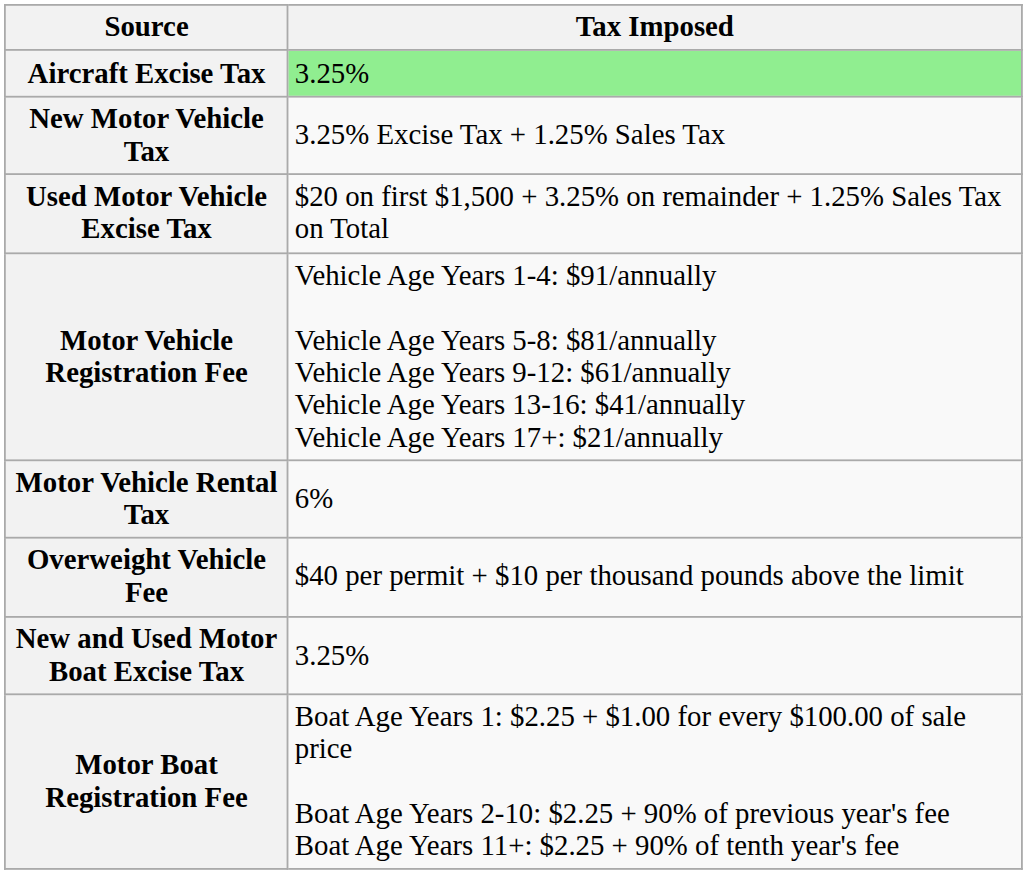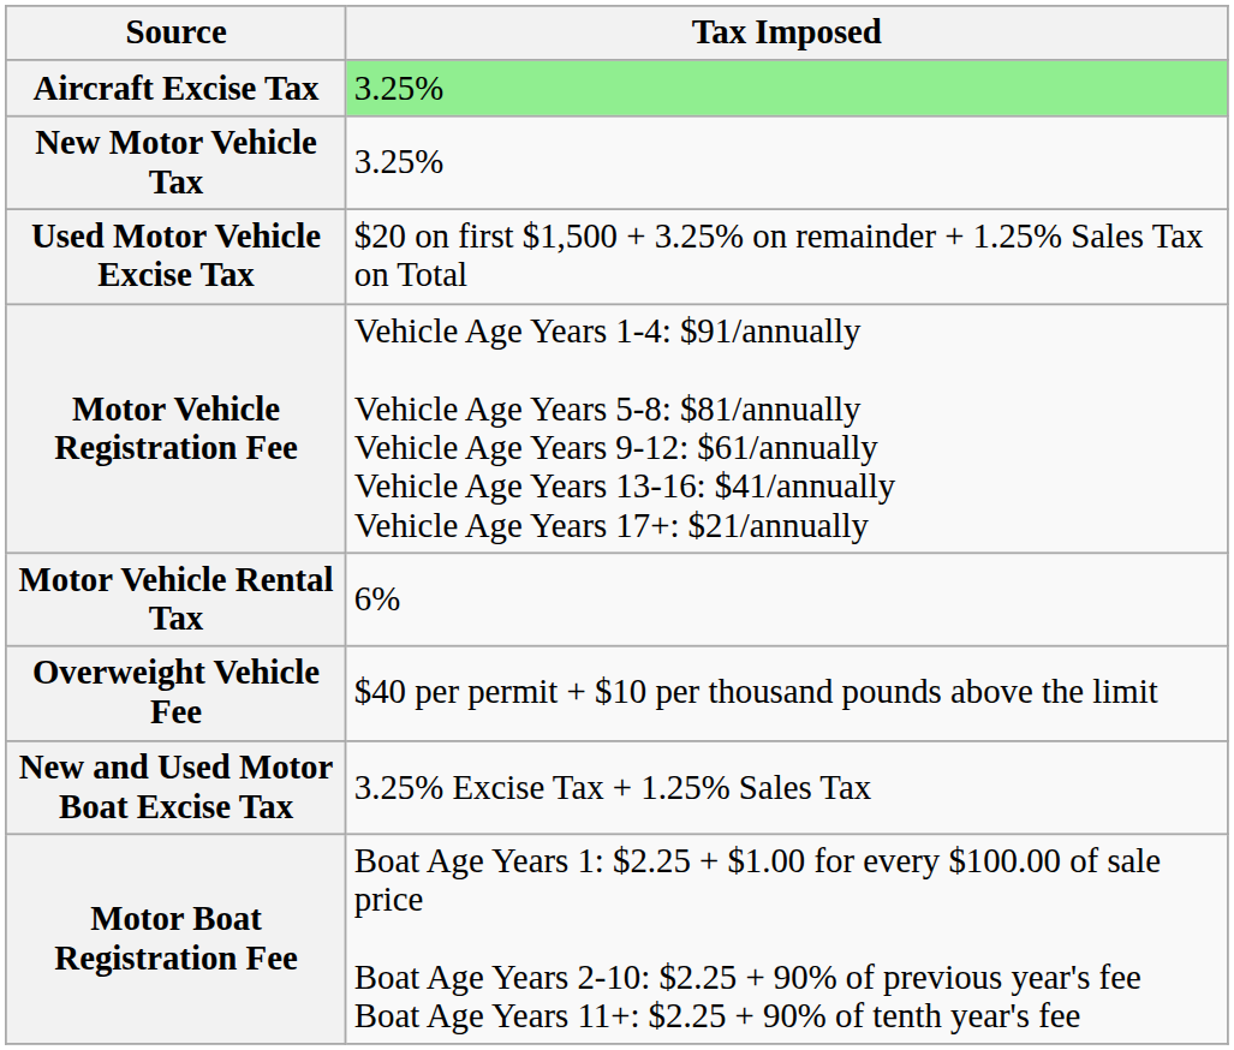New Motor Vehicle Tax | Tax Imposed: 3.25% Excise Tax + 1.25% Sales Tax -> 3.25%
New and Used Motor Boat Excise Tax | Tax Imposed: 3.25% -> 3.25% Excise Tax + 1.25% Sales Tax
